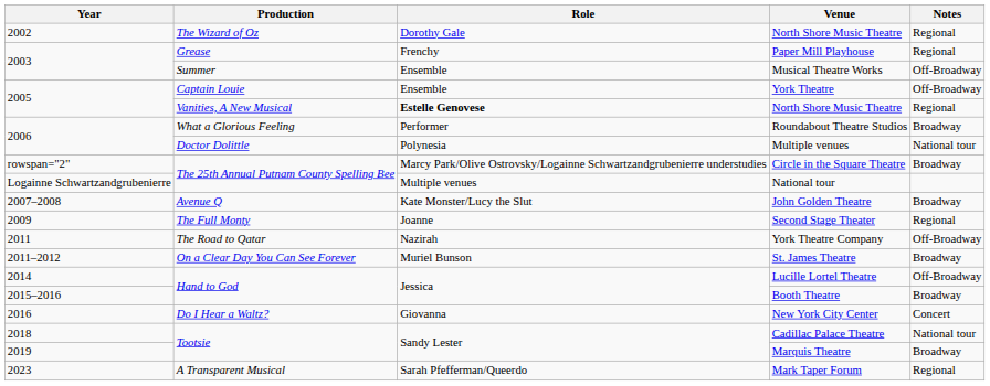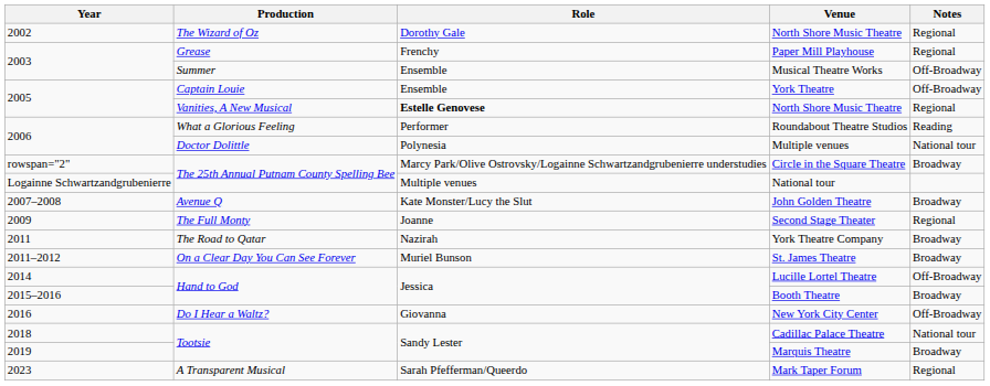Roundabout Theatre Studios | Notes: Broadway -> Reading
York Theatre Company | Notes: Off-Broadway -> Broadway
New York City Center | Notes: Concert -> Off-Broadway
